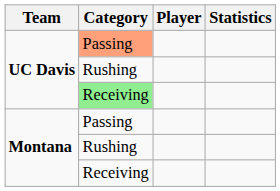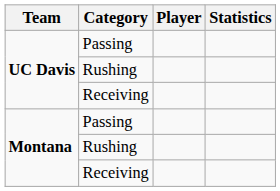UC Davis / Passing | Category: lightsalmon background -> no background
UC Davis / Receiving | Category: lightgreen background -> no background
